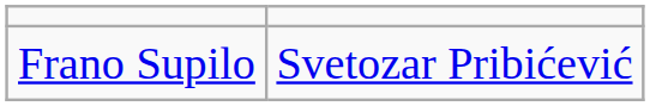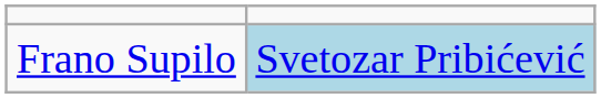Frano Supilo | column 2: no background -> lightblue background
